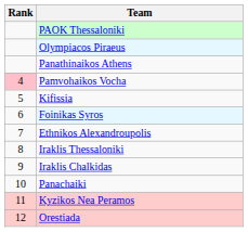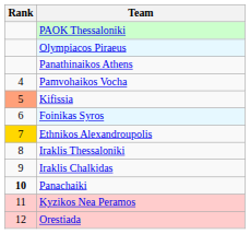Pamvohaikos Vocha | Rank: pink background -> no background
Kifissia | Rank: no background -> lightsalmon background
Ethnikos Alexandroupolis | Rank: no background -> gold background
Panachaiki | Rank: normal -> bold
